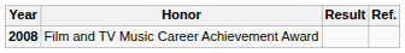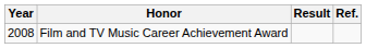row 2 | Year: bold -> normal
